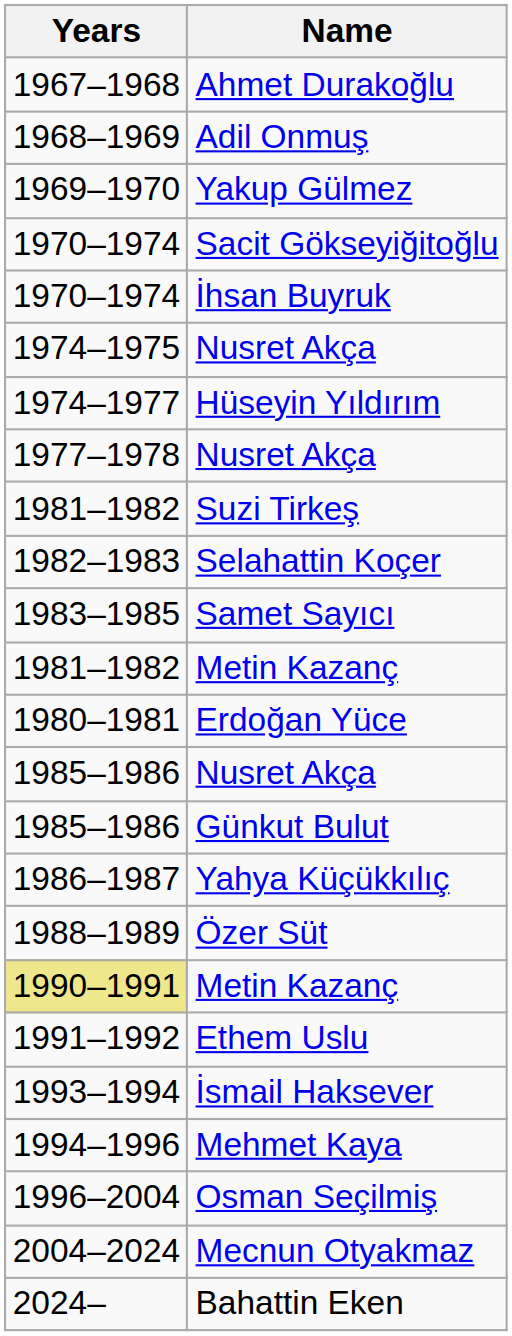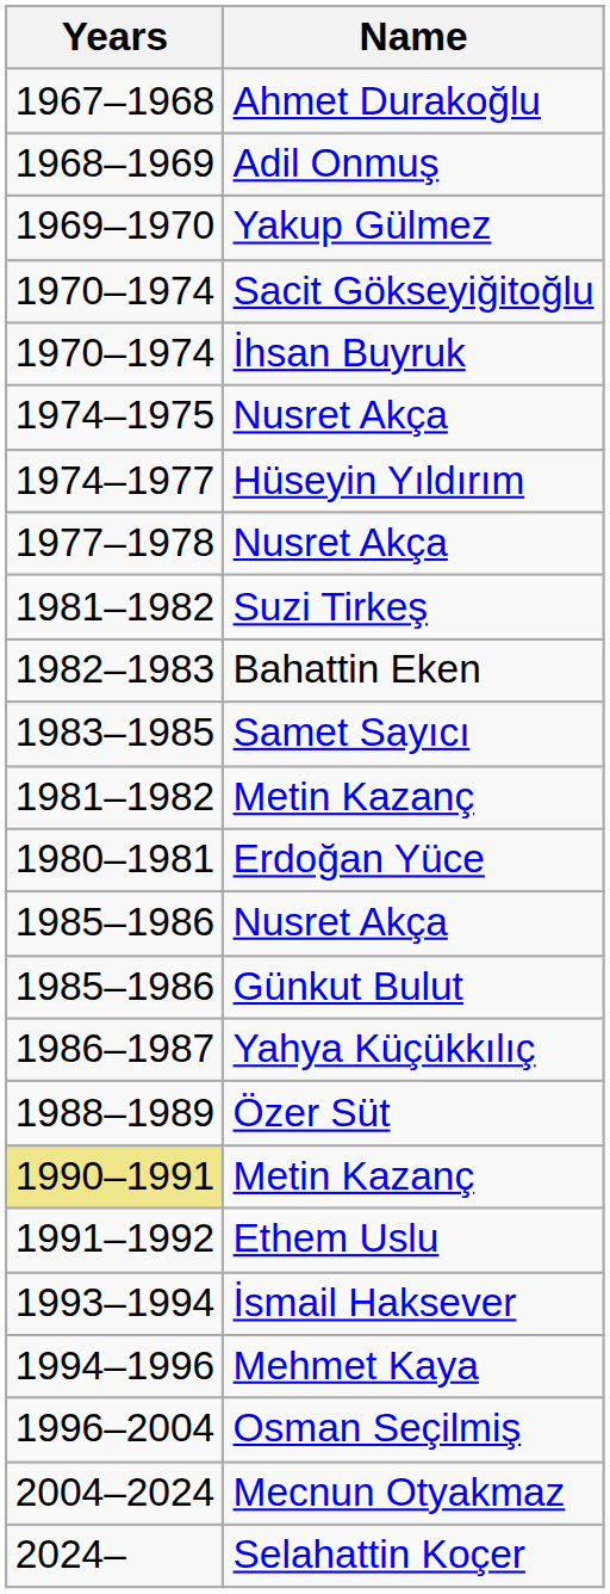row 11 | Name: Selahattin Koçer -> Bahattin Eken
row 25 | Name: Bahattin Eken -> Selahattin Koçer
